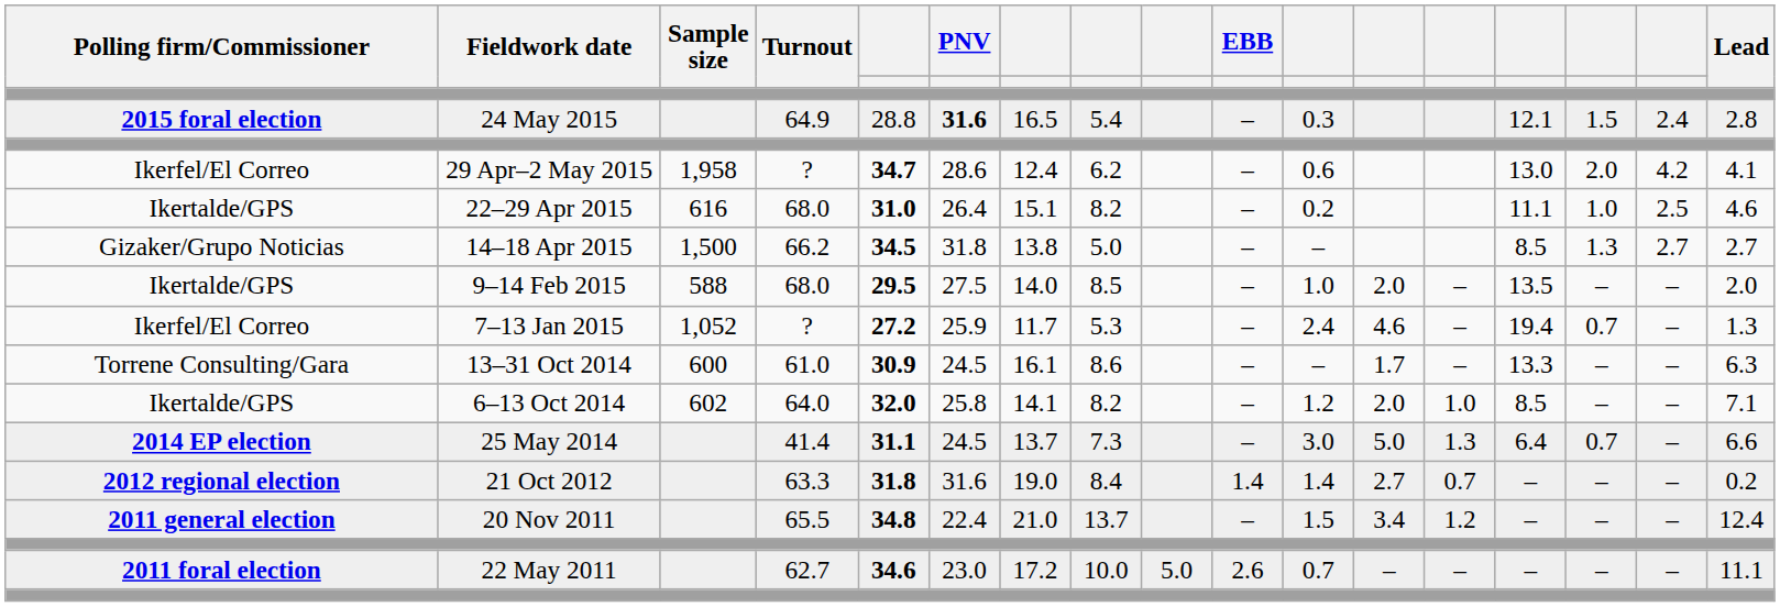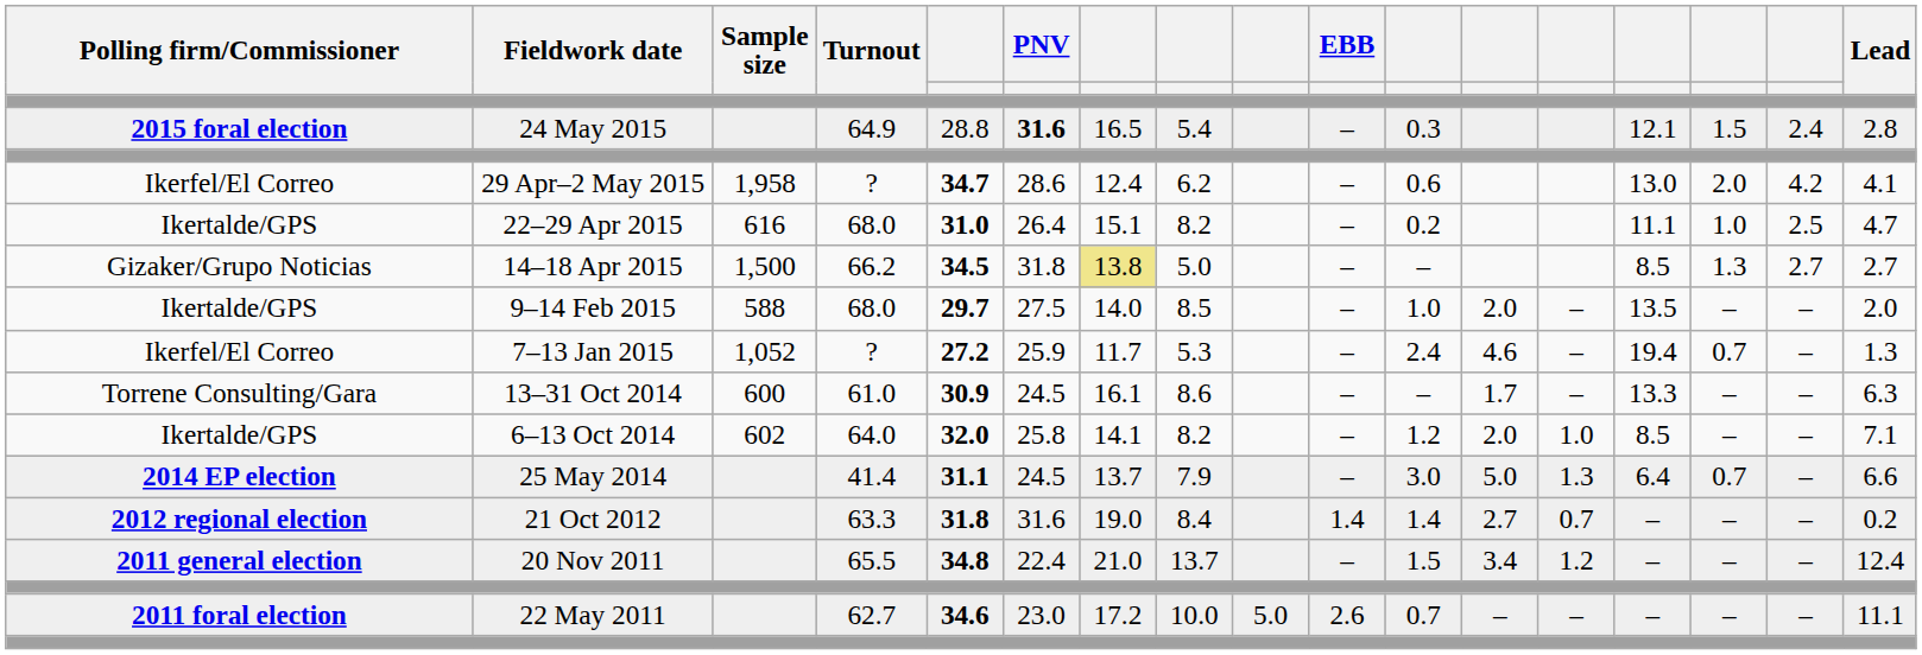22–29 Apr 2015 | Lead: 4.6 -> 4.7
14–18 Apr 2015 | column 7: no background -> khaki background
9–14 Feb 2015 | column 5: 29.5 -> 29.7
25 May 2014 | column 8: 7.3 -> 7.9
